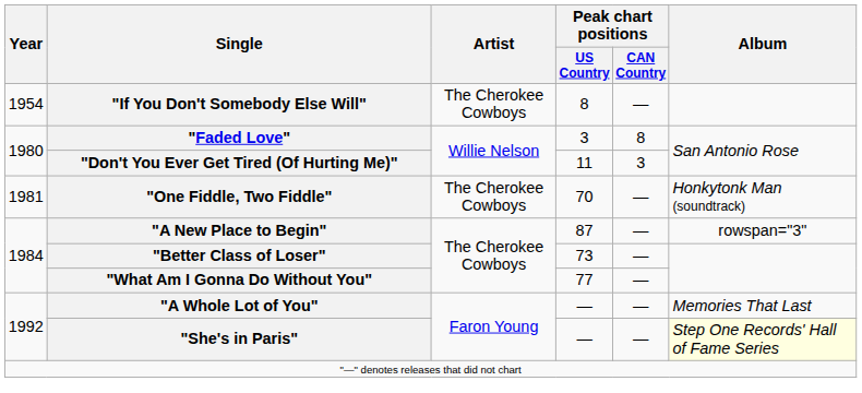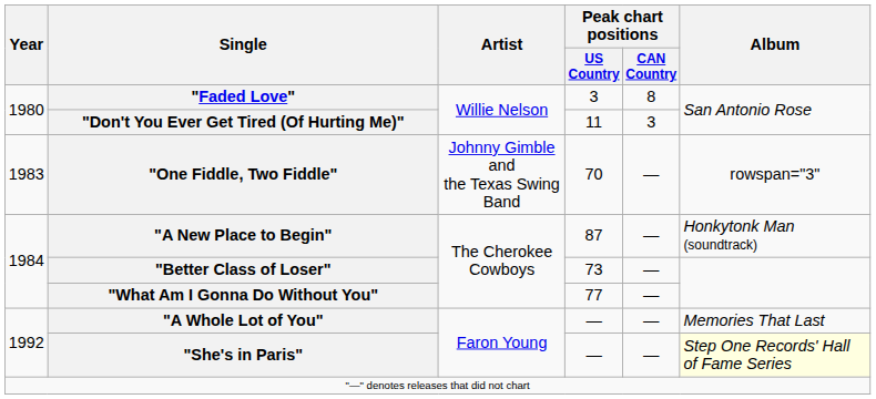- row: 1954 | "If You Don't Somebody Else Will" | The Cherokee Cowboys | 8 | —
"One Fiddle, Two Fiddle" | Year: 1981 -> 1983
"One Fiddle, Two Fiddle" | Artist: The Cherokee Cowboys -> Johnny Gimble and the Texas Swing Band
"One Fiddle, Two Fiddle" | Album: Honkytonk Man (soundtrack) -> rowspan="3"
"A New Place to Begin" | Album: rowspan="3" -> Honkytonk Man (soundtrack)
